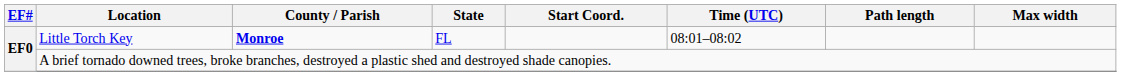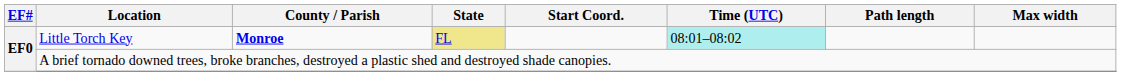Little Torch Key | State: no background -> khaki background
Little Torch Key | Time (UTC): no background -> paleturquoise background
